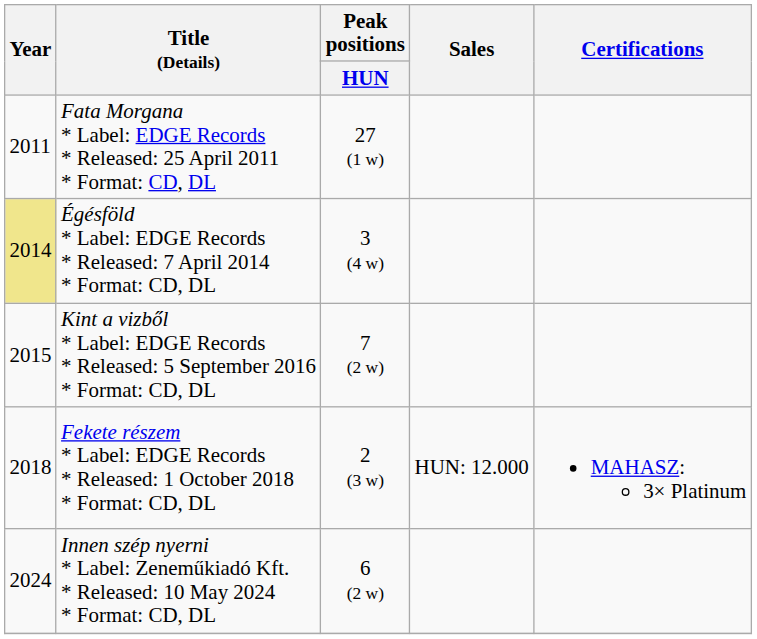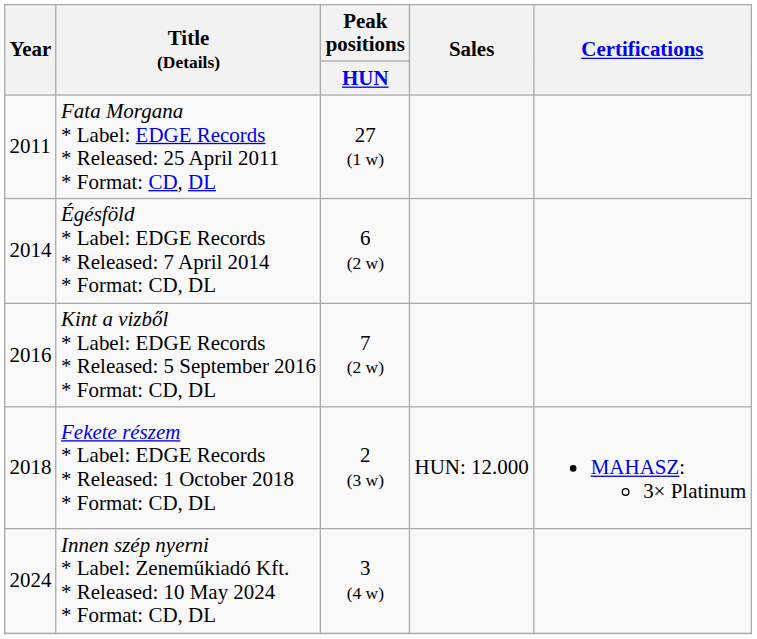row 4 | Year: khaki background -> no background
row 4 | Peak positions / HUN: 3 (4 w) -> 6 (2 w)
row 5 | Year: 2015 -> 2016
row 7 | Peak positions / HUN: 6 (2 w) -> 3 (4 w)
